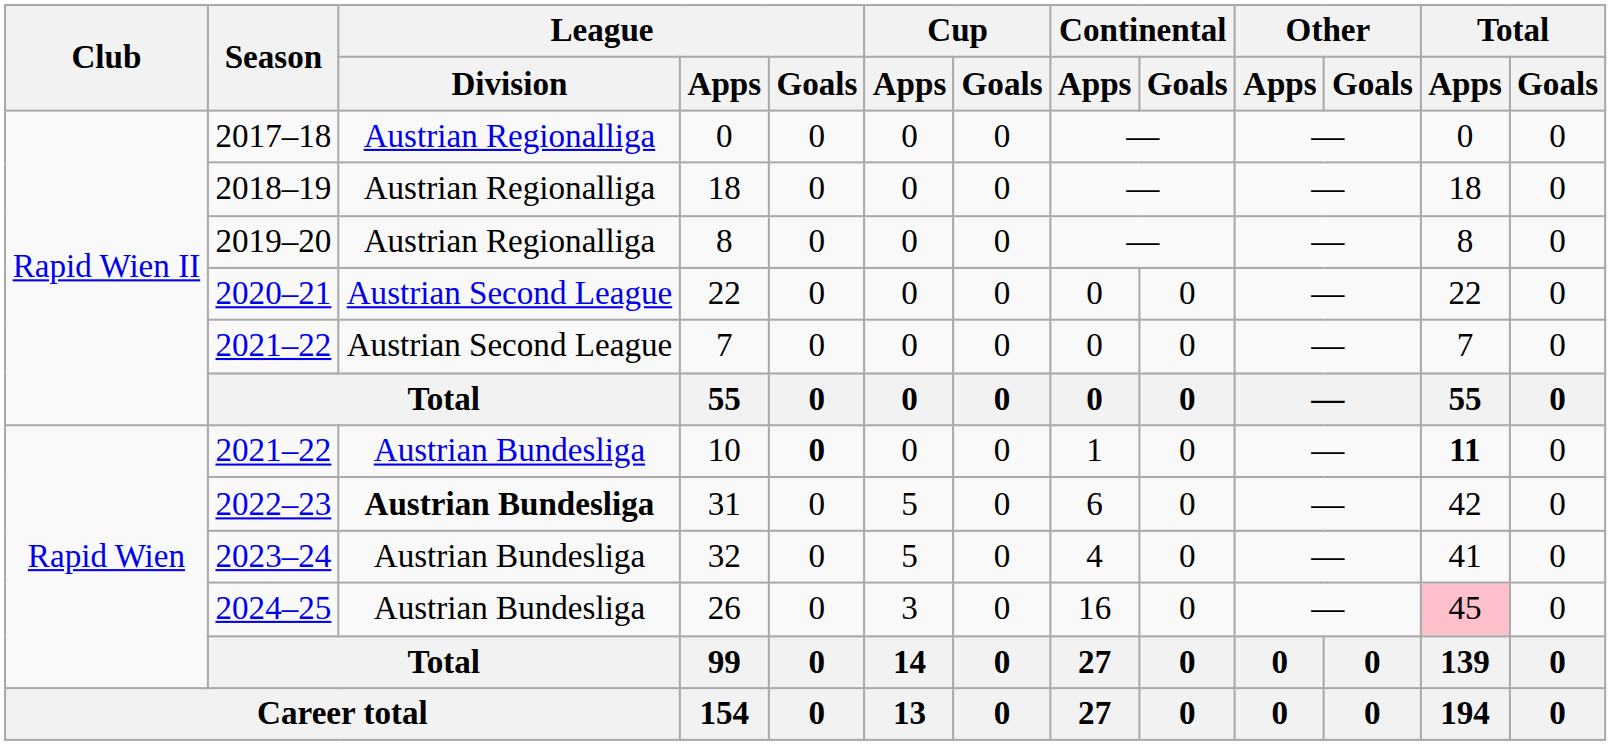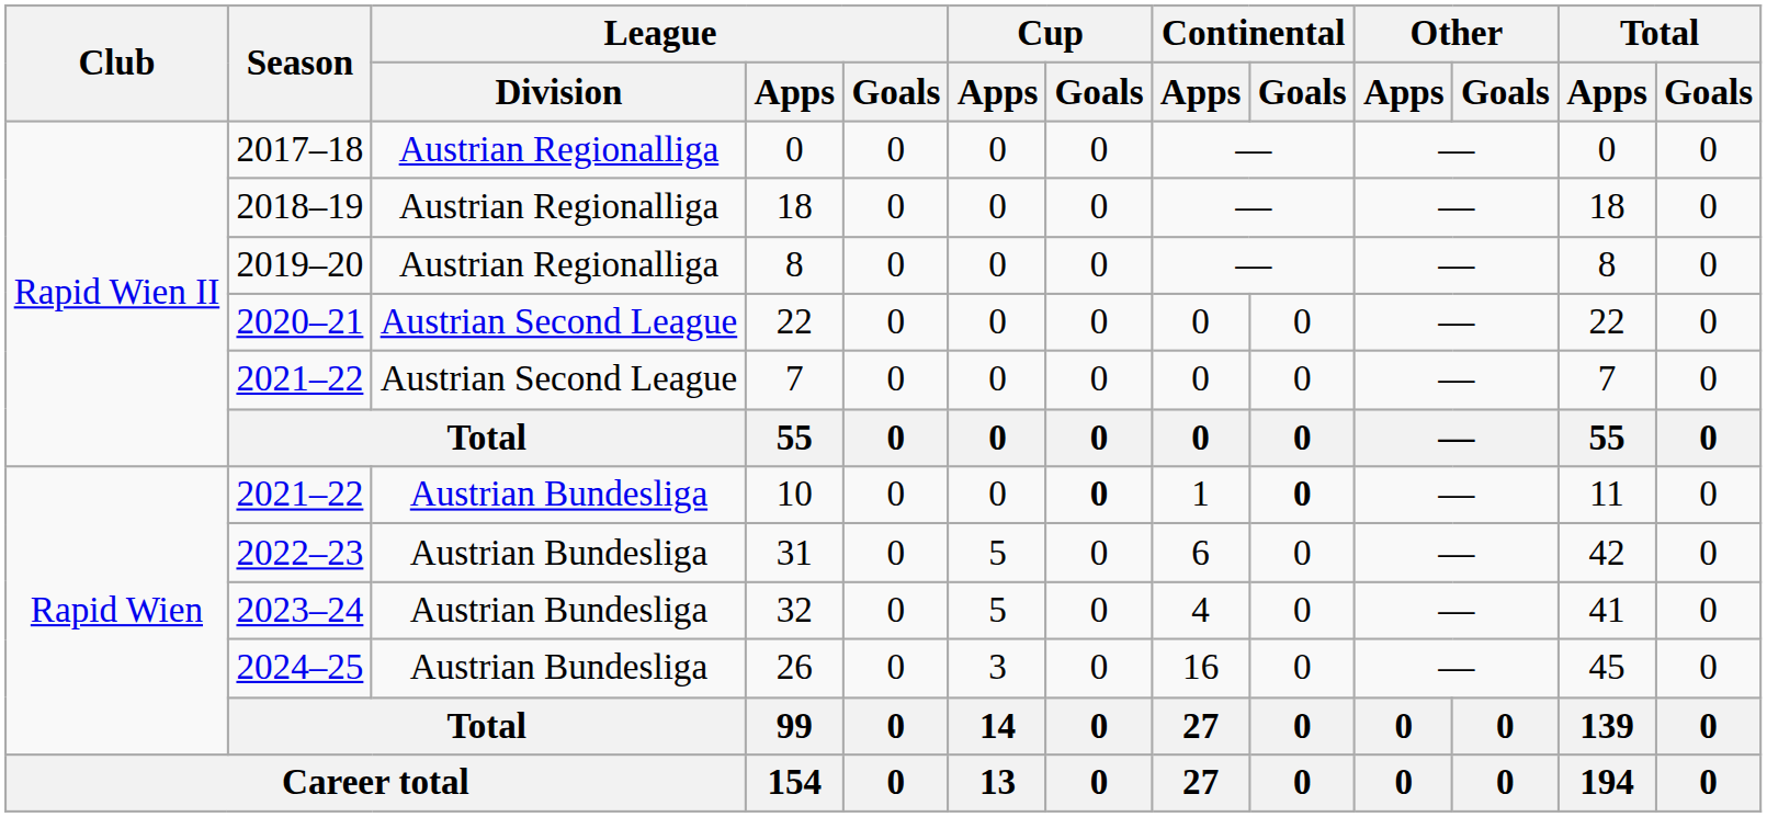10 | League / Goals: bold -> normal
10 | Cup / Goals: normal -> bold
10 | Continental / Goals: normal -> bold
10 | Total / Apps: bold -> normal
31 | League / Division: bold -> normal
26 | Total / Apps: pink background -> no background
